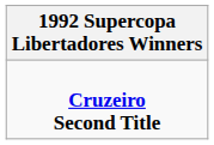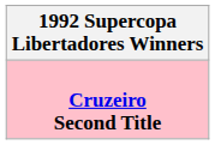row 2 | column 1: no background -> pink background
